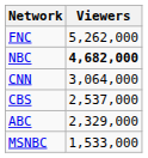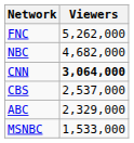NBC | Viewers: bold -> normal
CNN | Viewers: normal -> bold
